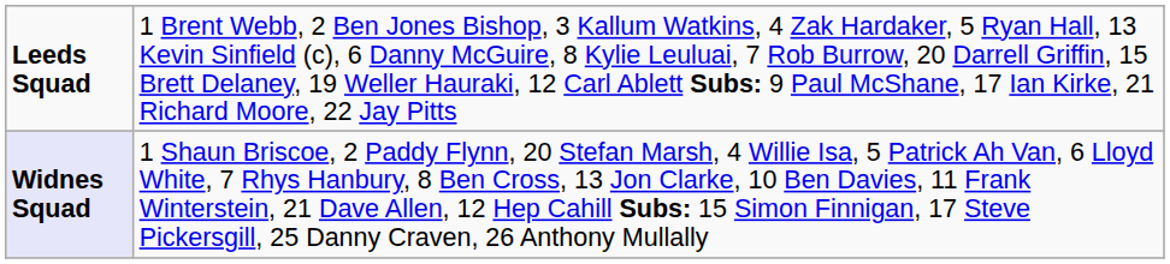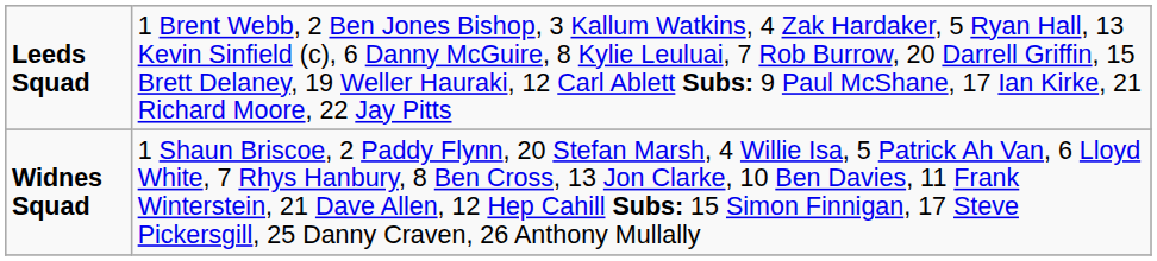Widnes Squad | column 1: lavender background -> no background
